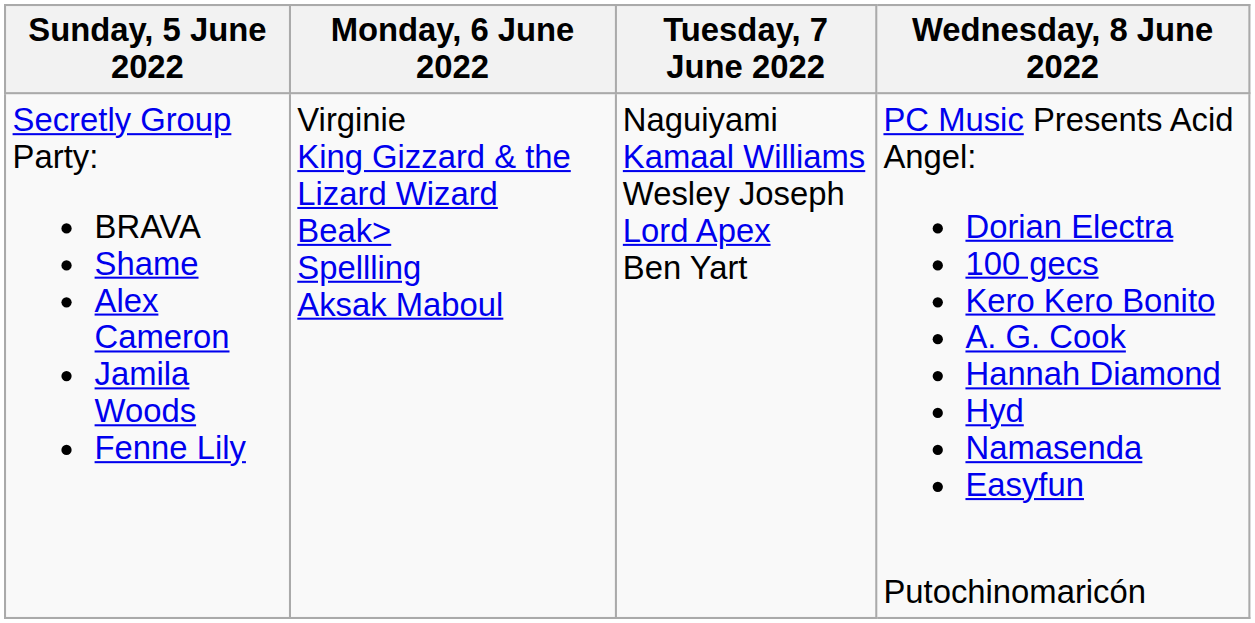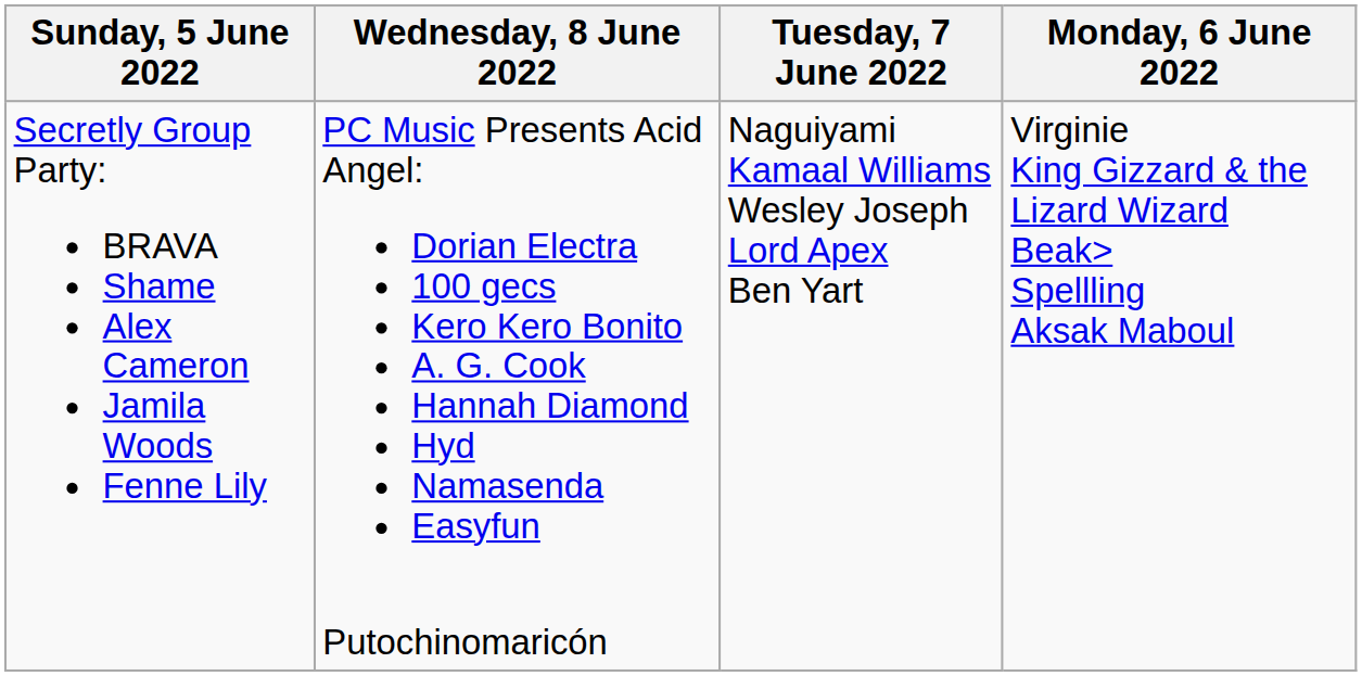columns swapped: Monday, 6 June 2022 <-> Wednesday, 8 June 2022
